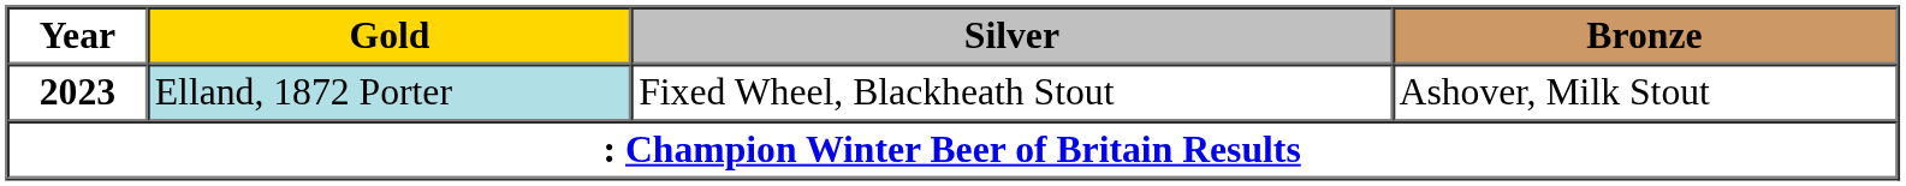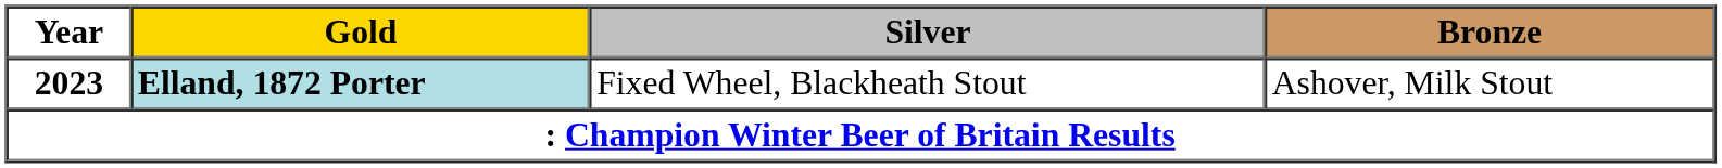2023 | Gold: normal -> bold
